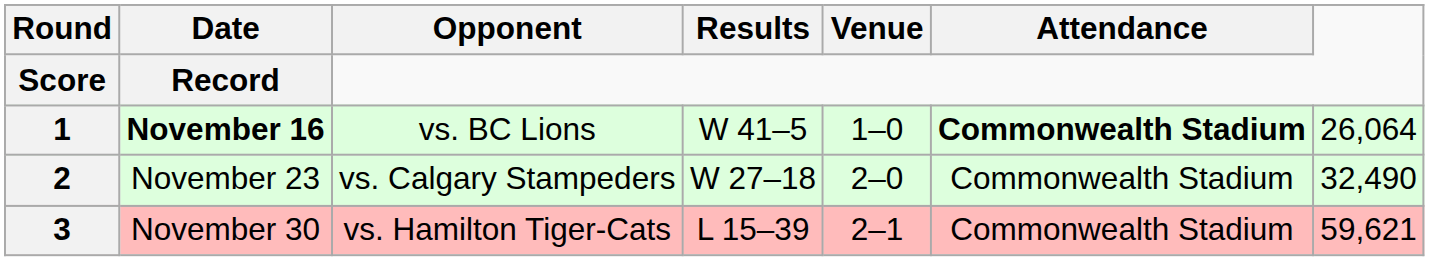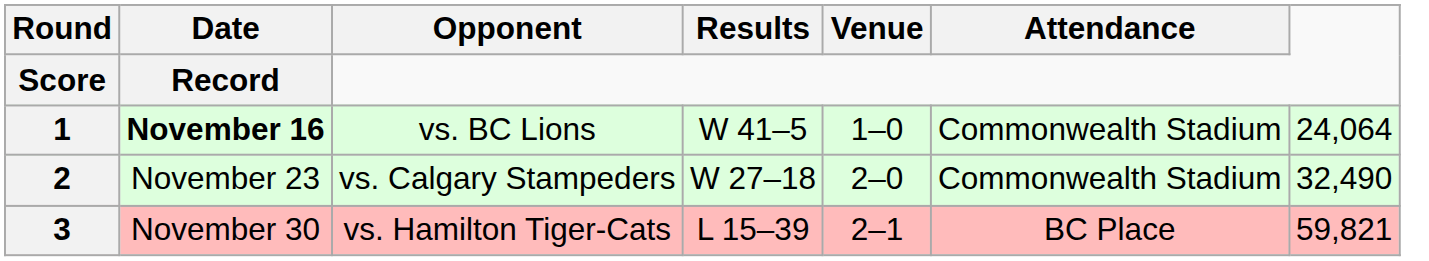1 | Attendance: bold -> normal
1 | column 7: 26,064 -> 24,064
3 | Attendance: Commonwealth Stadium -> BC Place
3 | column 7: 59,621 -> 59,821
